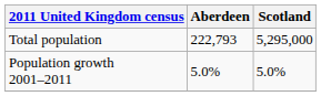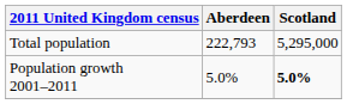Population growth 2001–2011 | Scotland: normal -> bold
